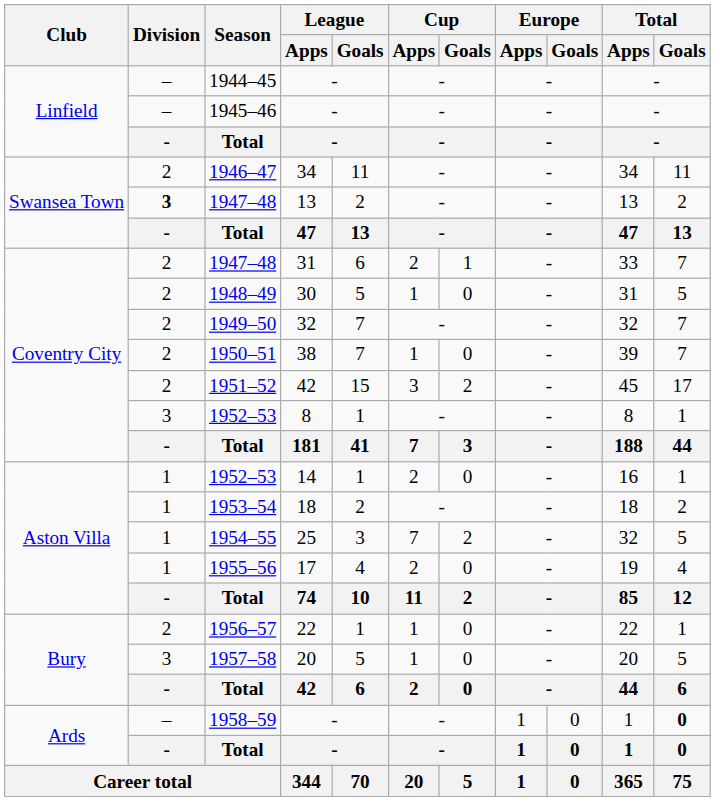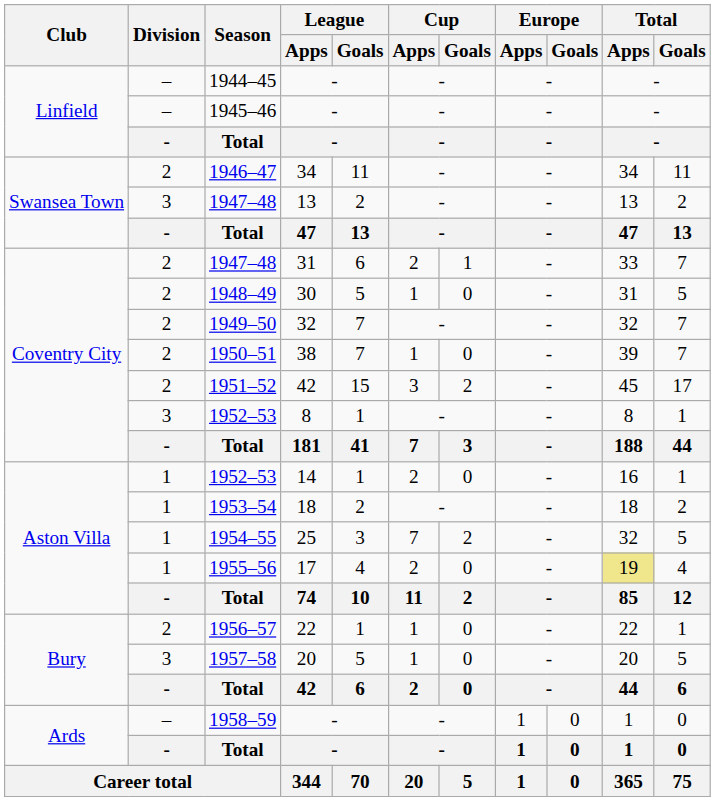1947–48 / 13 | Division: bold -> normal
1955–56 | Total / Apps: no background -> khaki background
1958–59 | Total / Goals: bold -> normal
